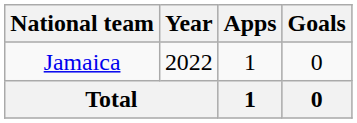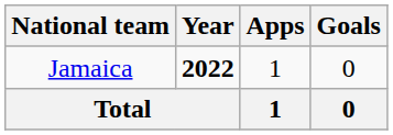Jamaica | Year: normal -> bold
